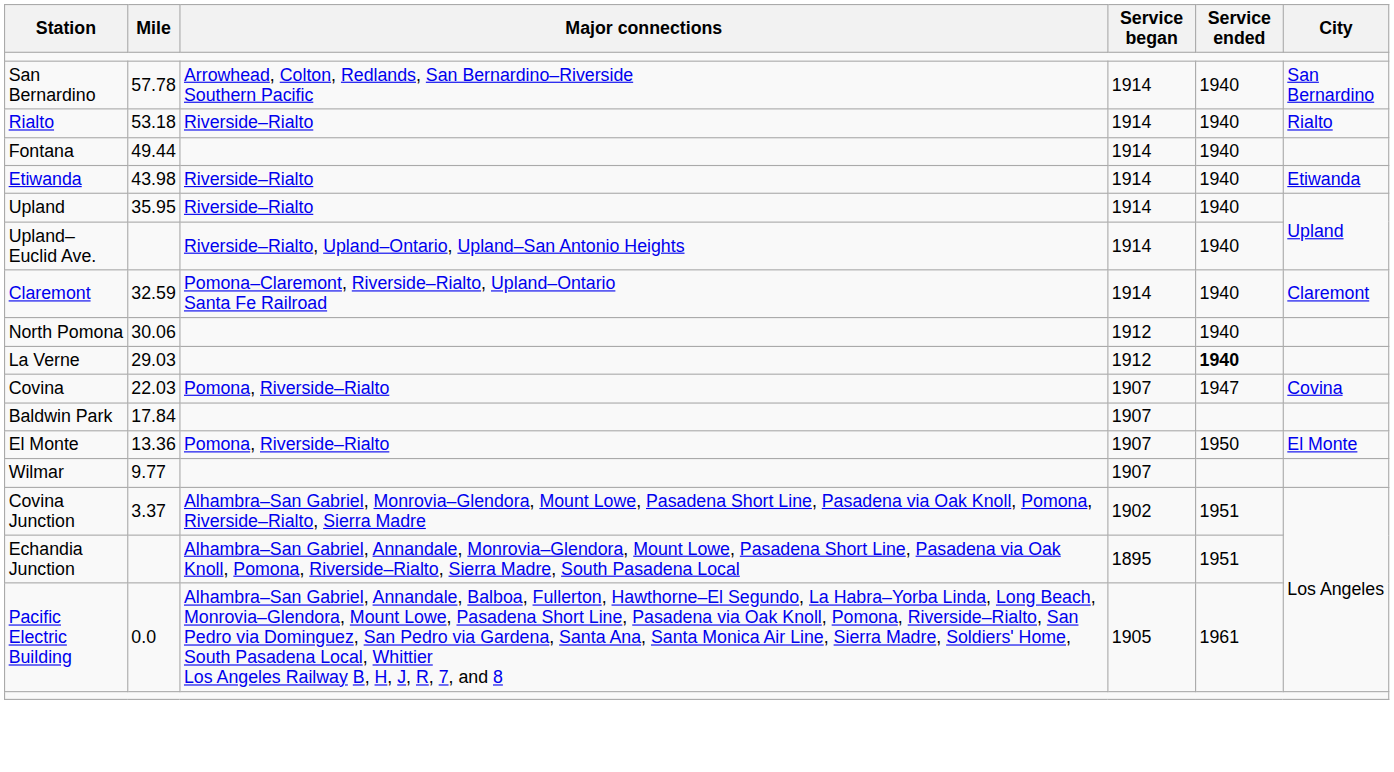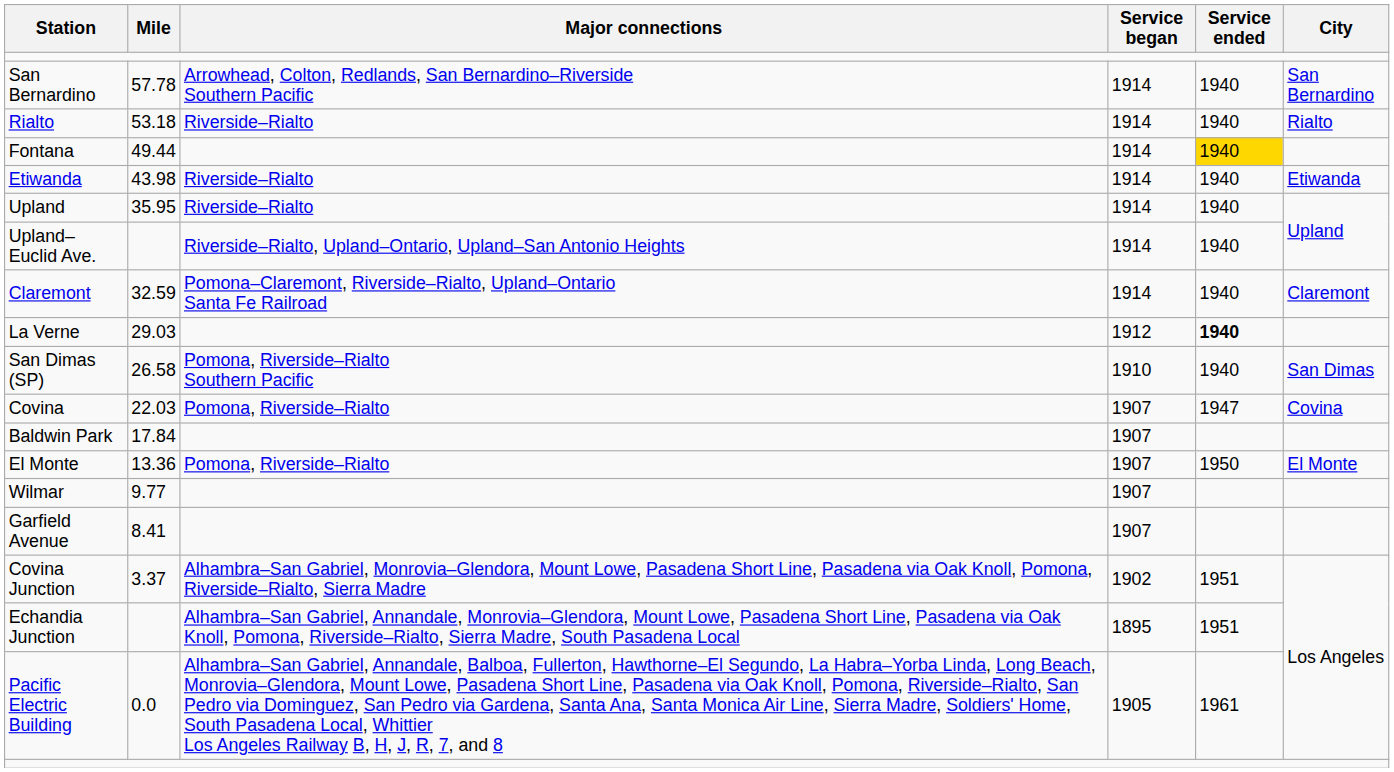Fontana | Service ended: no background -> gold background
- row: North Pomona | 30.06 | 1912 | 1940
+ row: San Dimas (SP) | 26.58 | Pomona, Riverside–Rialto Southern Pacific | 1910 | 1940 | San Dimas
+ row: Garfield Avenue | 8.41 | 1907
